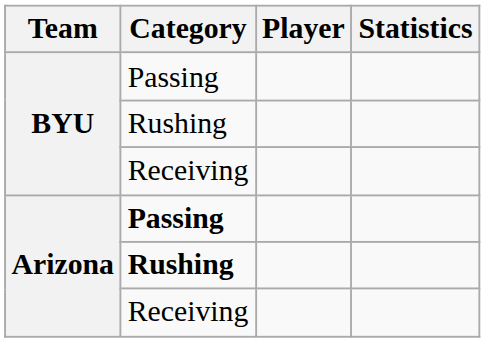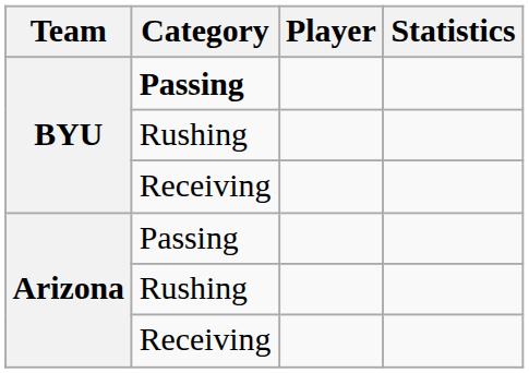BYU / Passing | Category: normal -> bold
Arizona / Passing | Category: bold -> normal
Arizona / Rushing | Category: bold -> normal
